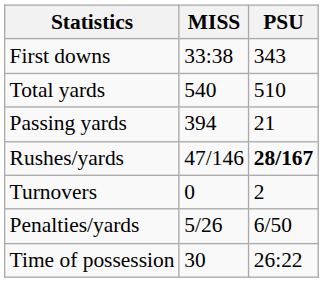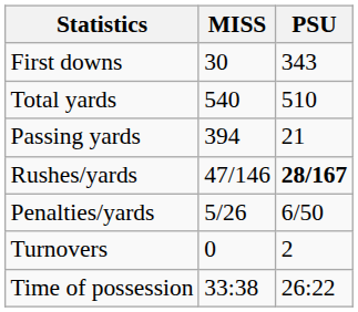First downs | MISS: 33:38 -> 30
rows swapped: Penalties/yards <-> Turnovers
Time of possession | MISS: 30 -> 33:38
